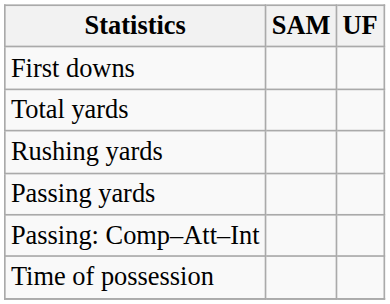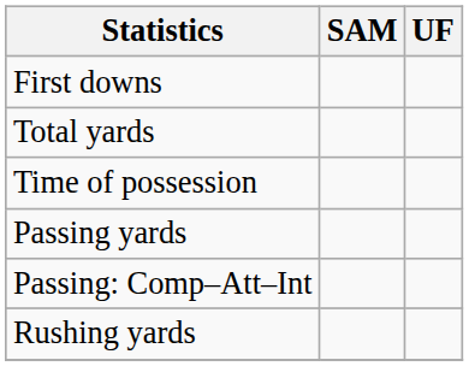rows swapped: Rushing yards <-> Time of possession
